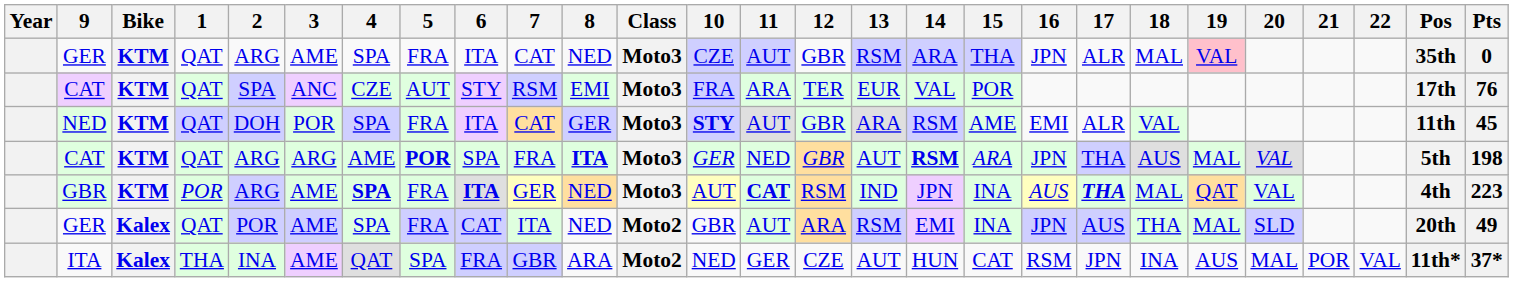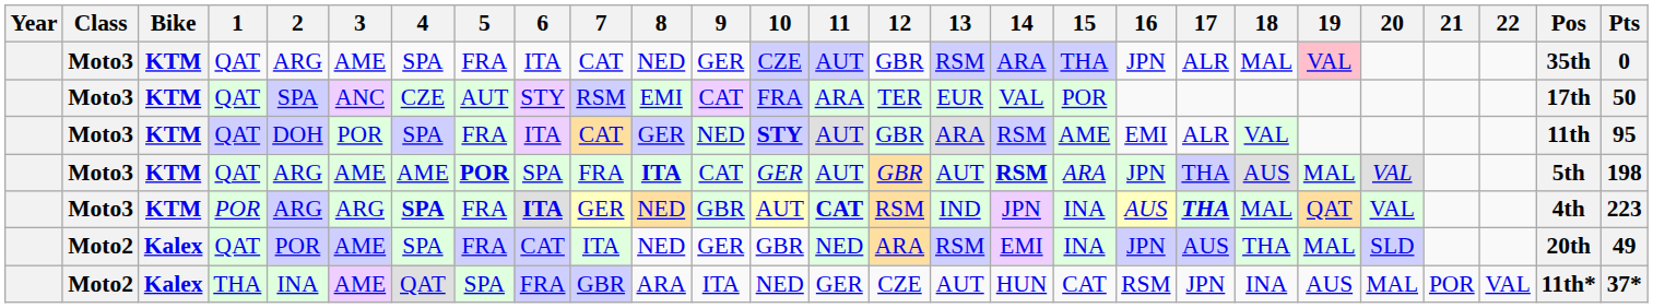columns swapped: Class <-> 9
row 3 | Pts: 76 -> 50
row 4 | Pts: 45 -> 95
row 5 | 3: ARG -> AME
row 5 | 11: NED -> AUT
row 6 | 3: AME -> ARG
row 7 | 11: AUT -> NED
